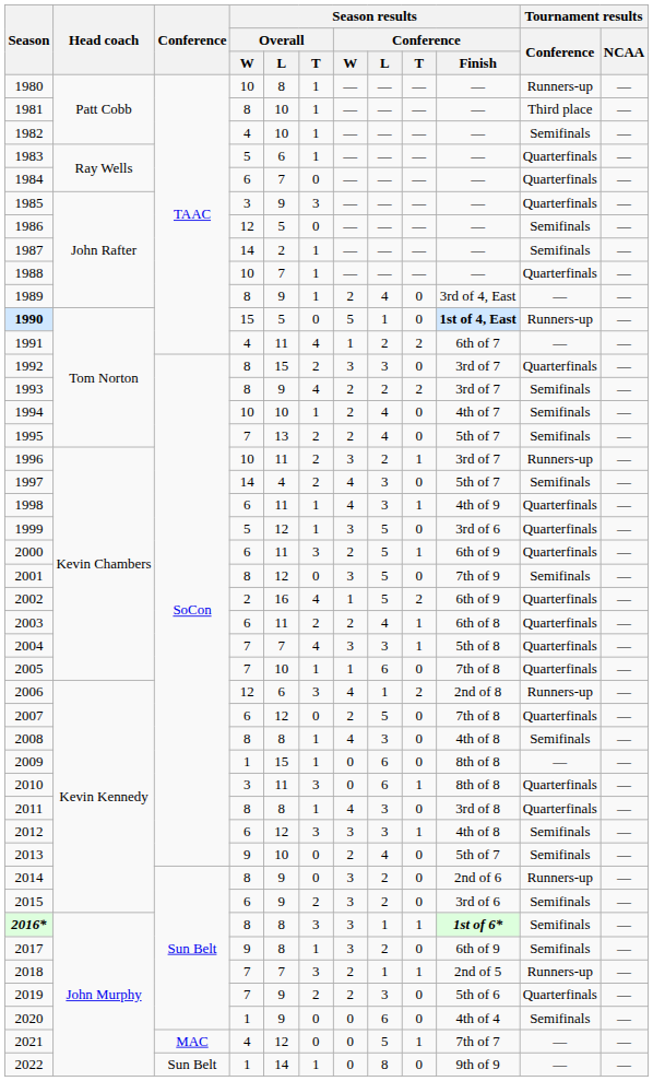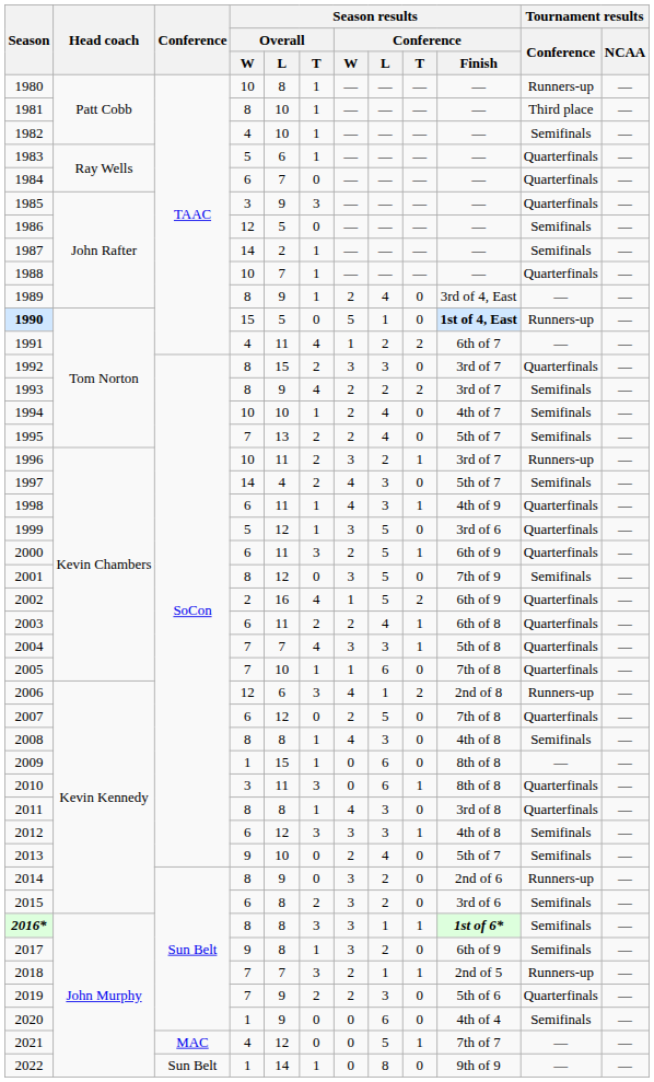2015 | Season results / Overall / L: 9 -> 8
